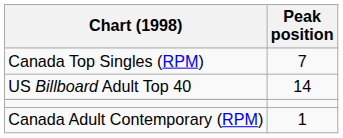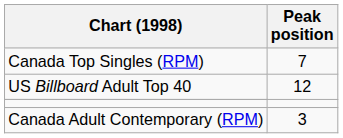row 3 | Peak position: 14 -> 12
row 5 | Peak position: 1 -> 3
